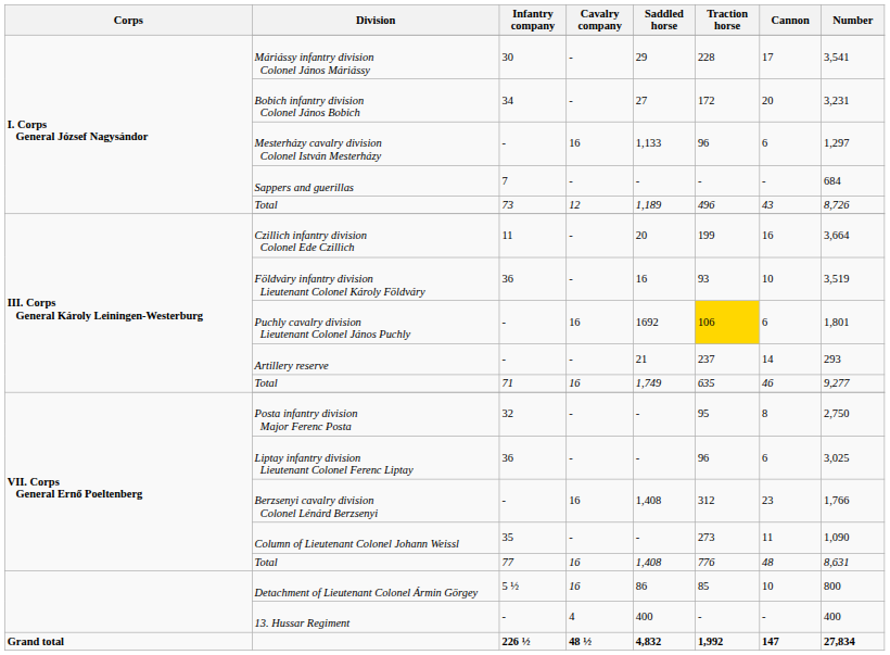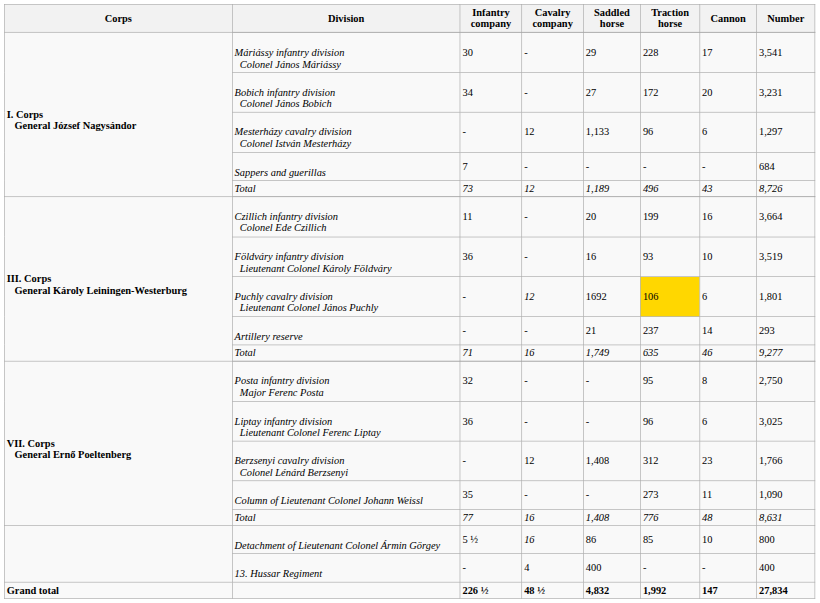Mesterházy cavalry division Colonel István Mesterházy | Cavalry company: 16 -> 12
Puchly cavalry division Lieutenant Colonel János Puchly | Cavalry company: 16 -> 12
Berzsenyi cavalry division Colonel Lénárd Berzsenyi | Cavalry company: 16 -> 12
